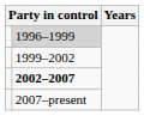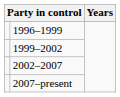1996–1999 | column 2: lightgrey background -> no background
2002–2007 | column 2: bold -> normal
